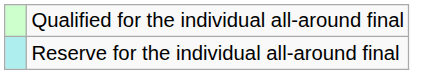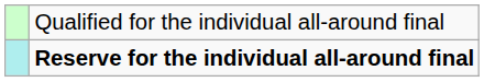row 2 | column 2: normal -> bold
